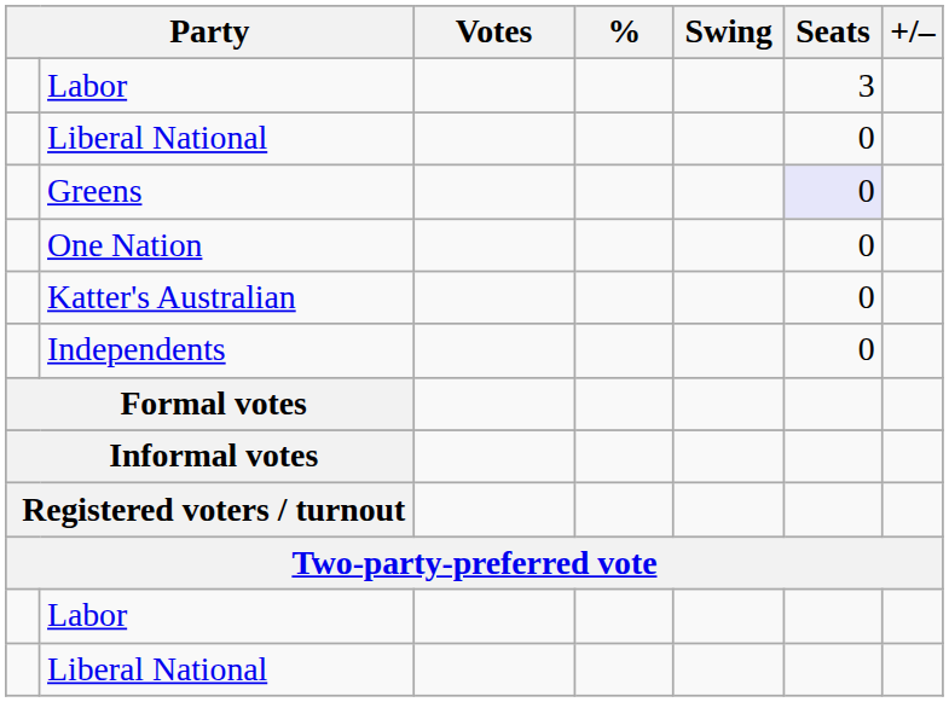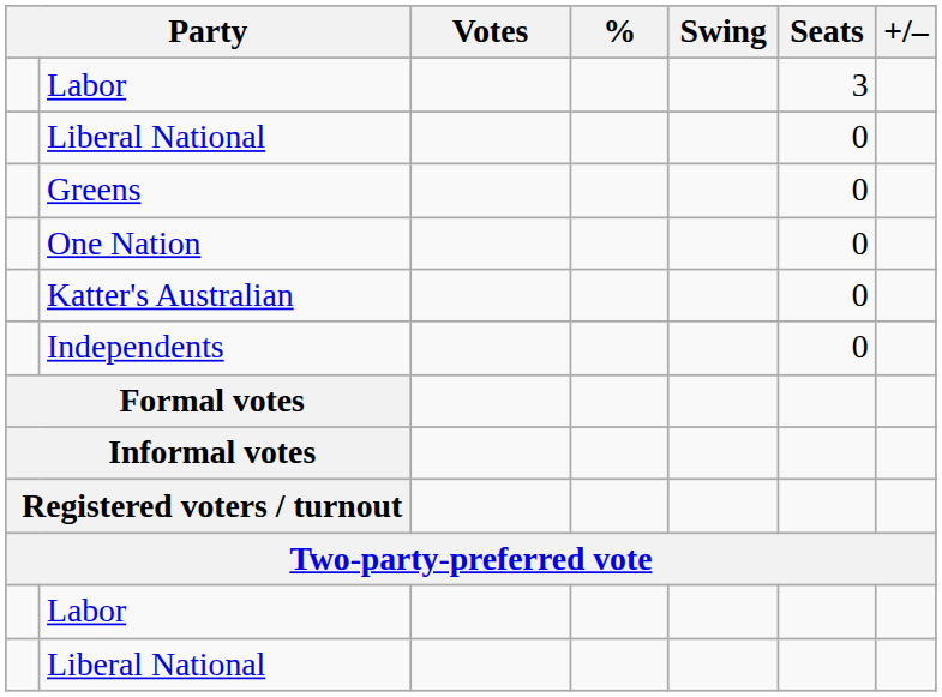Greens | Seats: lavender background -> no background
